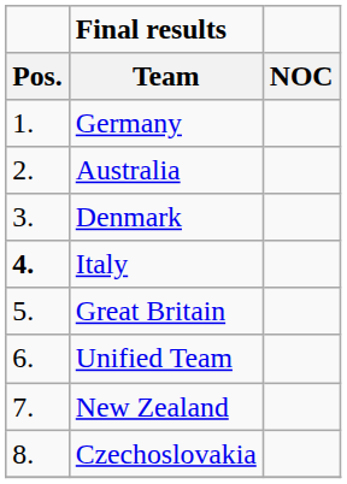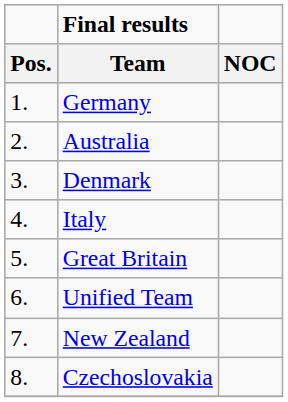Italy | Pos.: bold -> normal
